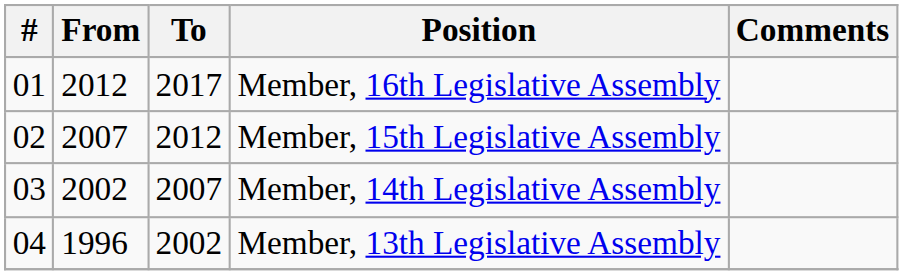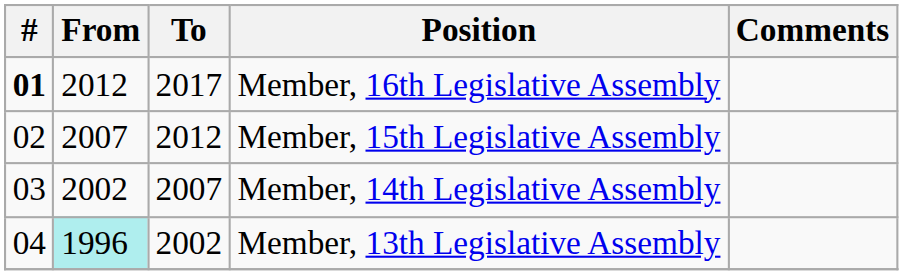Member, 16th Legislative Assembly | #: normal -> bold
Member, 13th Legislative Assembly | From: no background -> paleturquoise background
